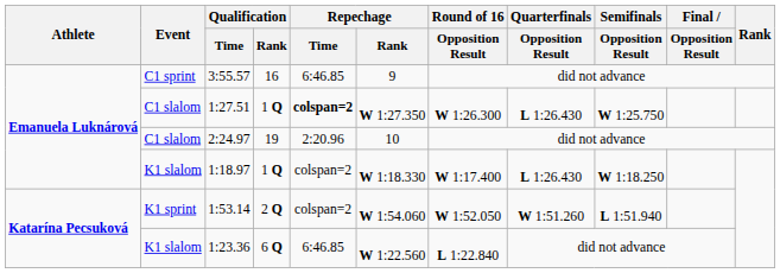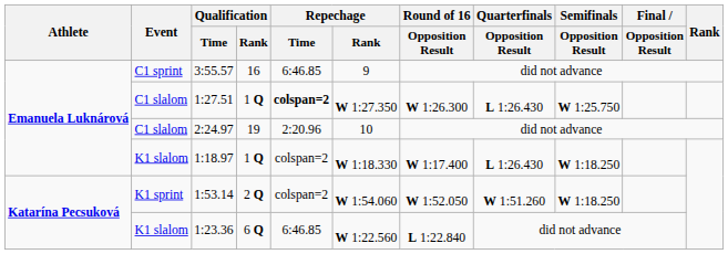1:53.14 | Semifinals / Opposition Result: L 1:51.940 -> W 1:18.250
